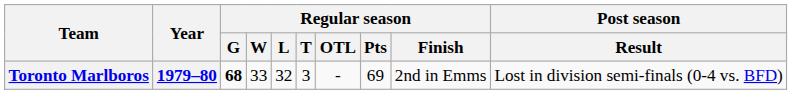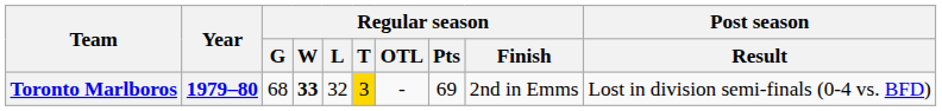Toronto Marlboros | Regular season / G: bold -> normal
Toronto Marlboros | Regular season / W: normal -> bold
Toronto Marlboros | Regular season / T: no background -> gold background
